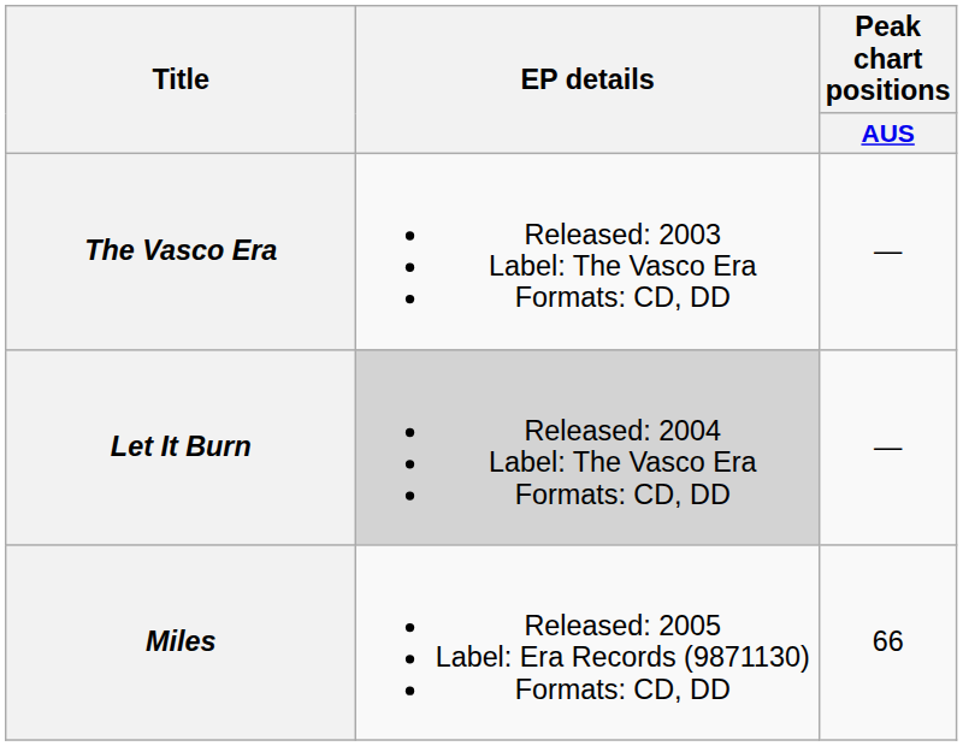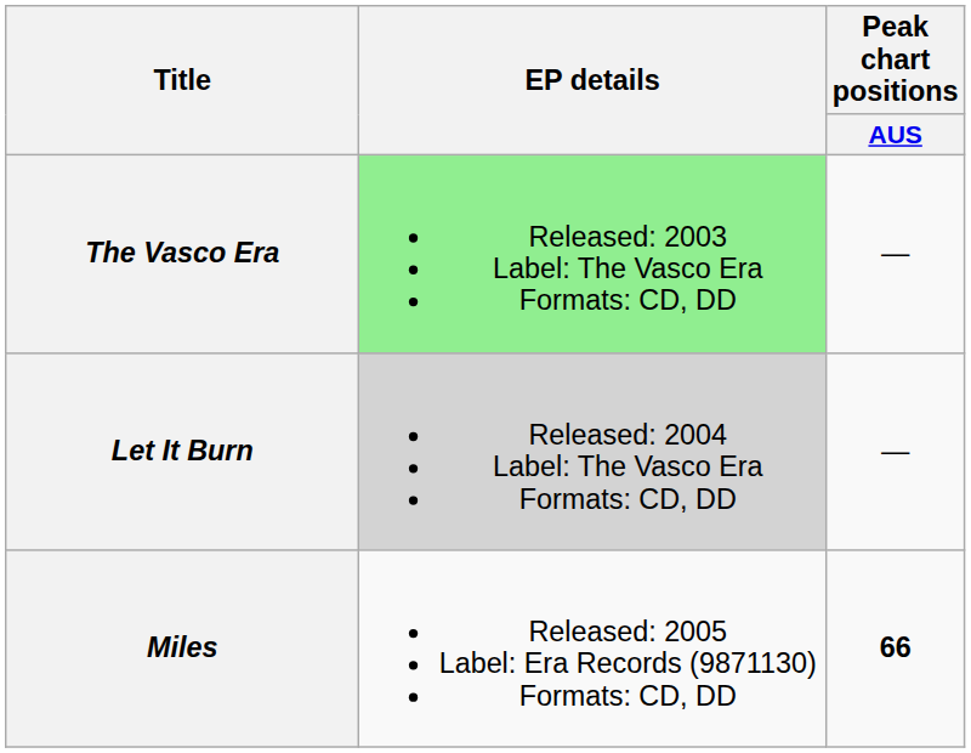The Vasco Era | EP details: no background -> lightgreen background
Miles | Peak chart positions / AUS: normal -> bold
